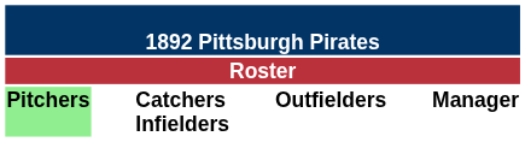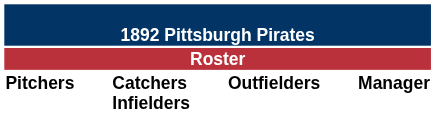Pitchers | column 1: lightgreen background -> no background
